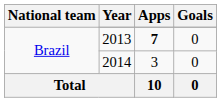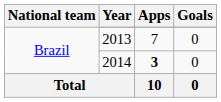2013 | Apps: bold -> normal
2014 | Apps: normal -> bold
